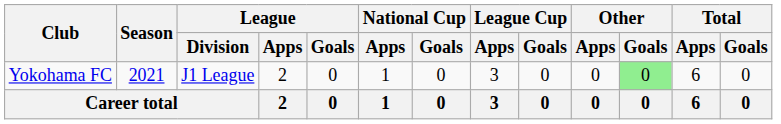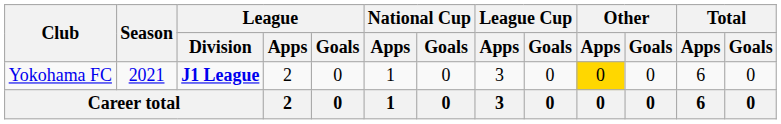Yokohama FC | League / Division: normal -> bold
Yokohama FC | Other / Apps: no background -> gold background
Yokohama FC | Other / Goals: lightgreen background -> no background
